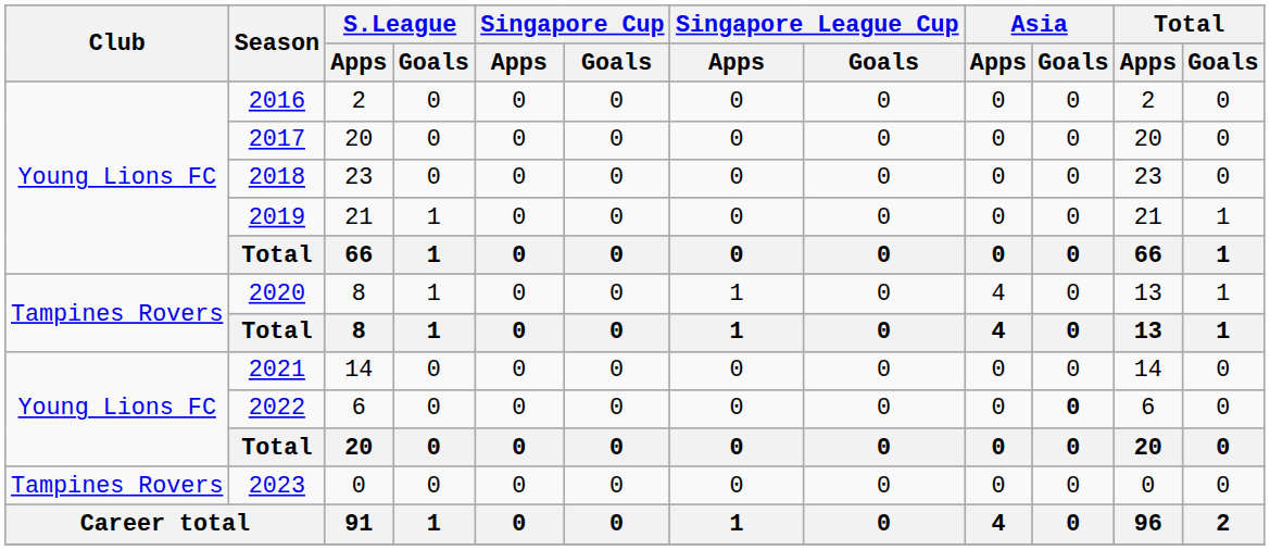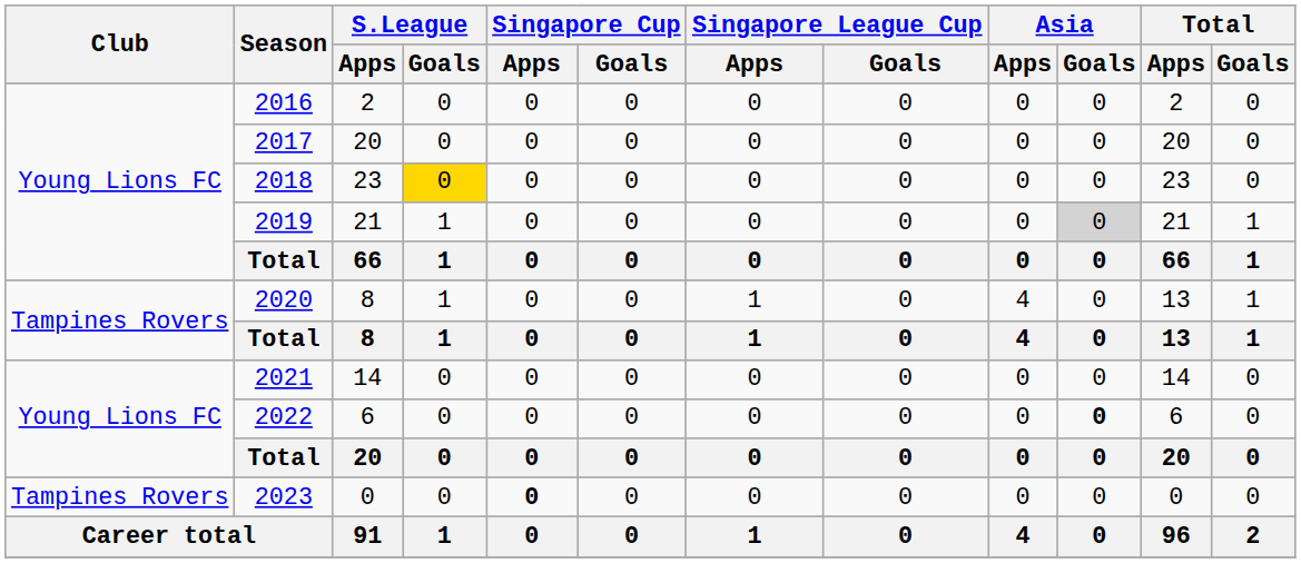2018 | S.League / Goals: no background -> gold background
2019 | Asia / Goals: no background -> lightgrey background
2023 | Singapore Cup / Apps: normal -> bold
